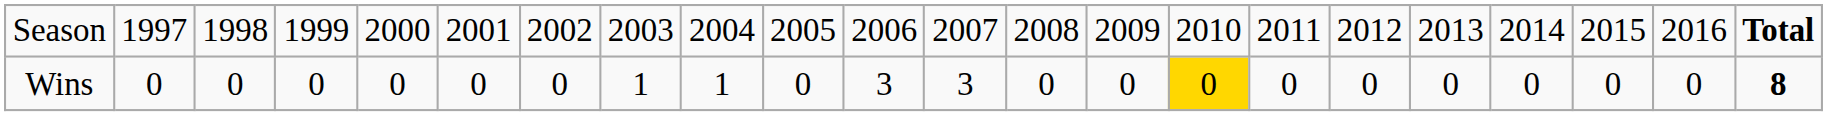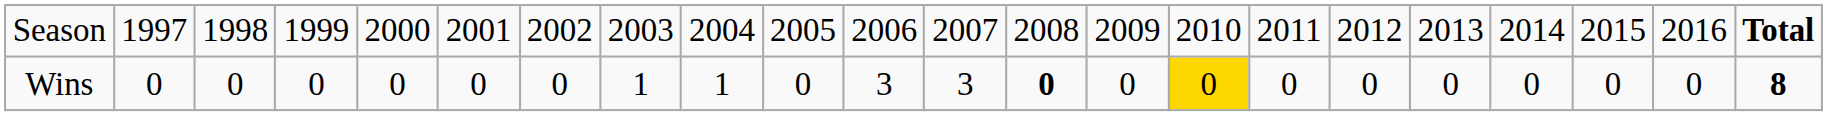Wins | column 13: normal -> bold
